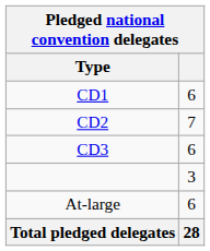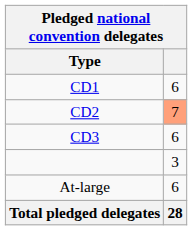CD2 | column 2: no background -> lightsalmon background
